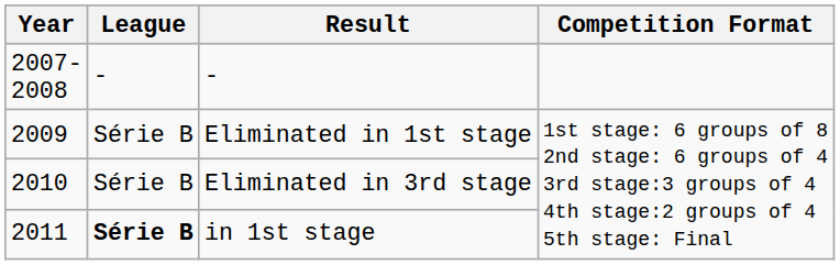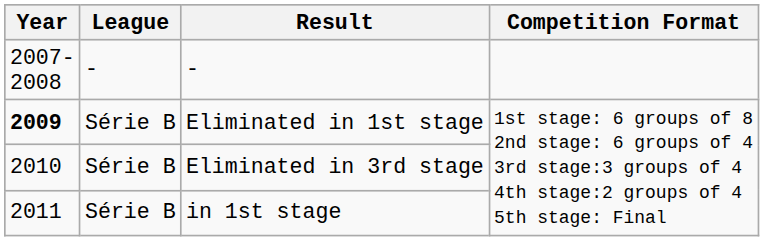Eliminated in 1st stage | Year: normal -> bold
in 1st stage | League: bold -> normal
